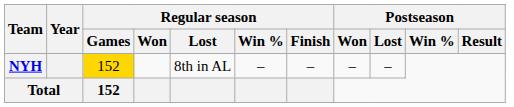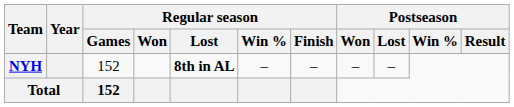NYH | Regular season / Games: gold background -> no background
NYH | Regular season / Lost: normal -> bold
